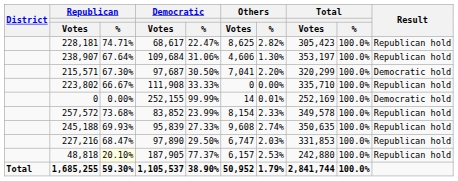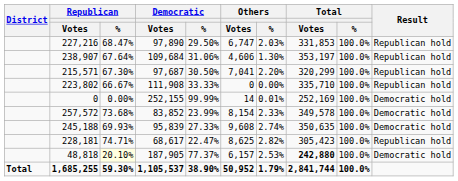rows swapped: 228,181 <-> 227,216
215,571 | Result: Democratic hold -> Republican hold
257,572 | Result: Republican hold -> Democratic hold
245,188 | Result: Republican hold -> Democratic hold
48,818 | Total / Votes: normal -> bold
48,818 | Result: Republican hold -> Democratic hold
